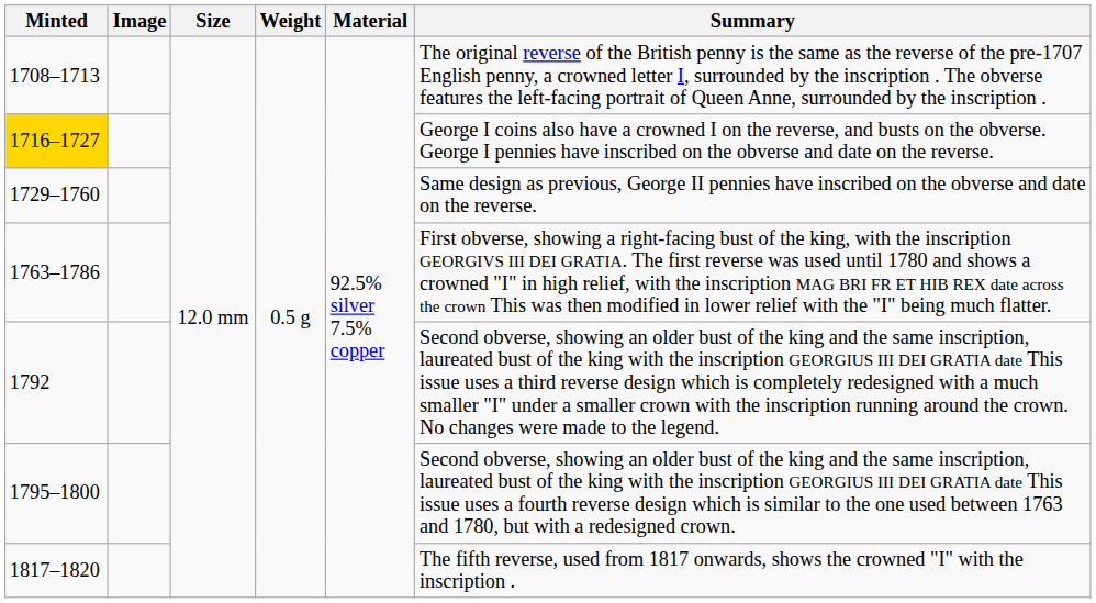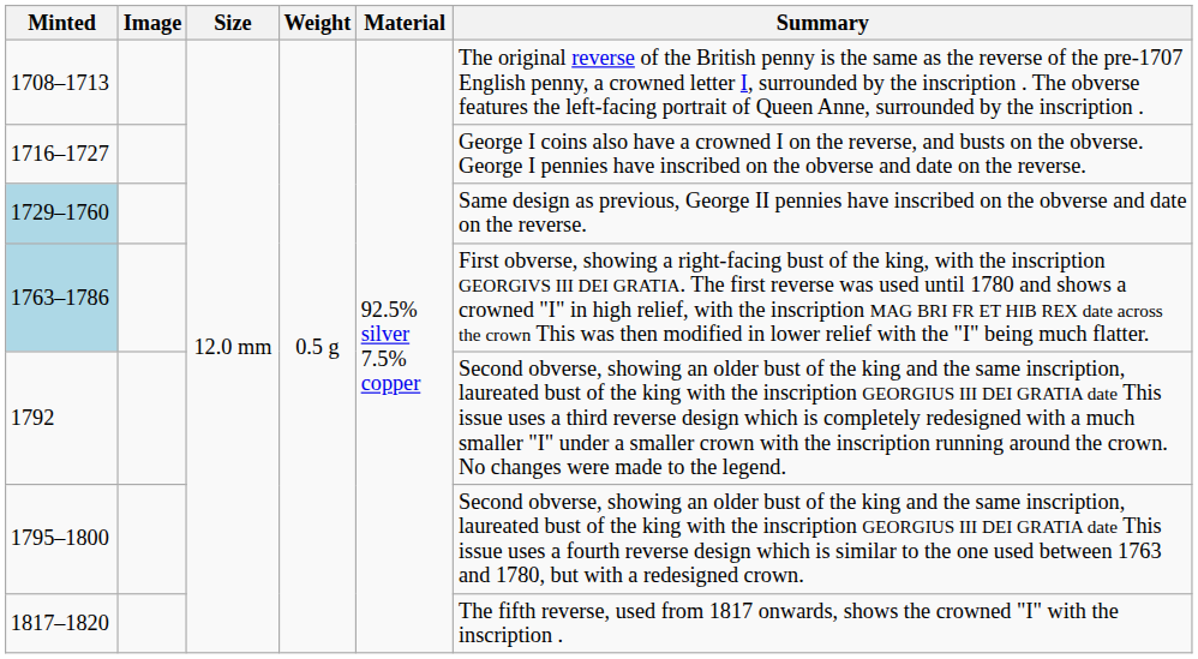1716–1727 | Minted: gold background -> no background
1729–1760 | Minted: no background -> lightblue background
1763–1786 | Minted: no background -> lightblue background
